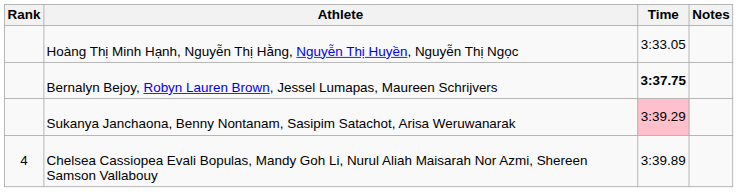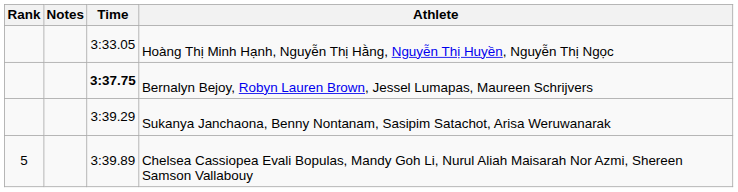columns swapped: Athlete <-> Notes
row 4 | Time: pink background -> no background
row 5 | Rank: 4 -> 5
